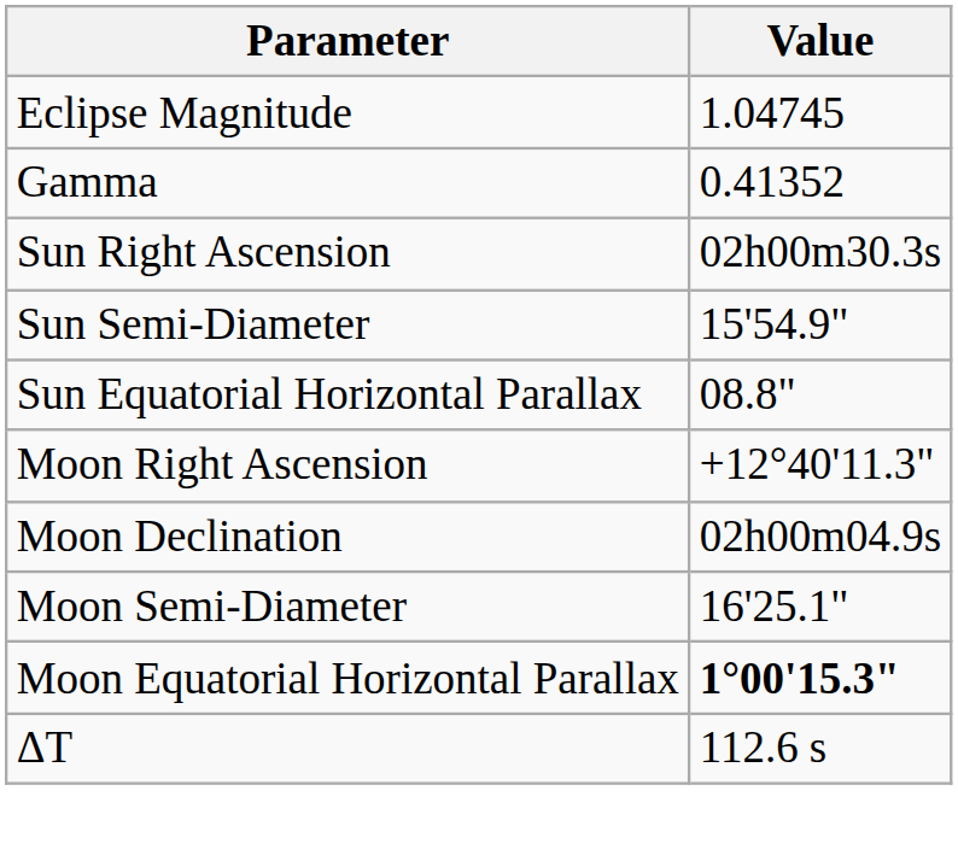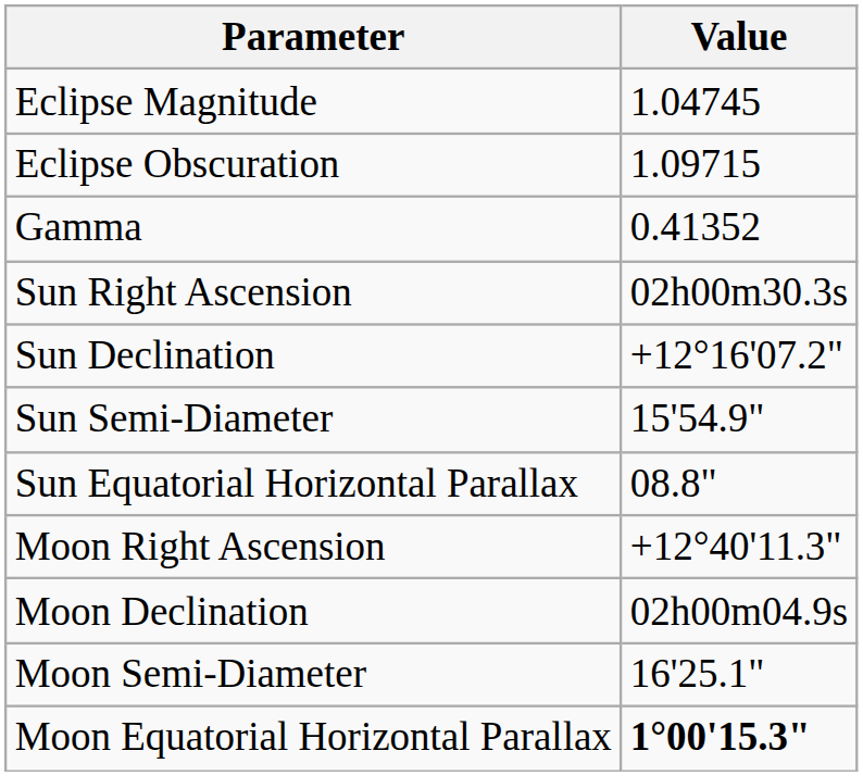+ row: Eclipse Obscuration | 1.09715
+ row: Sun Declination | +12°16'07.2"
- row: ΔT | 112.6 s
